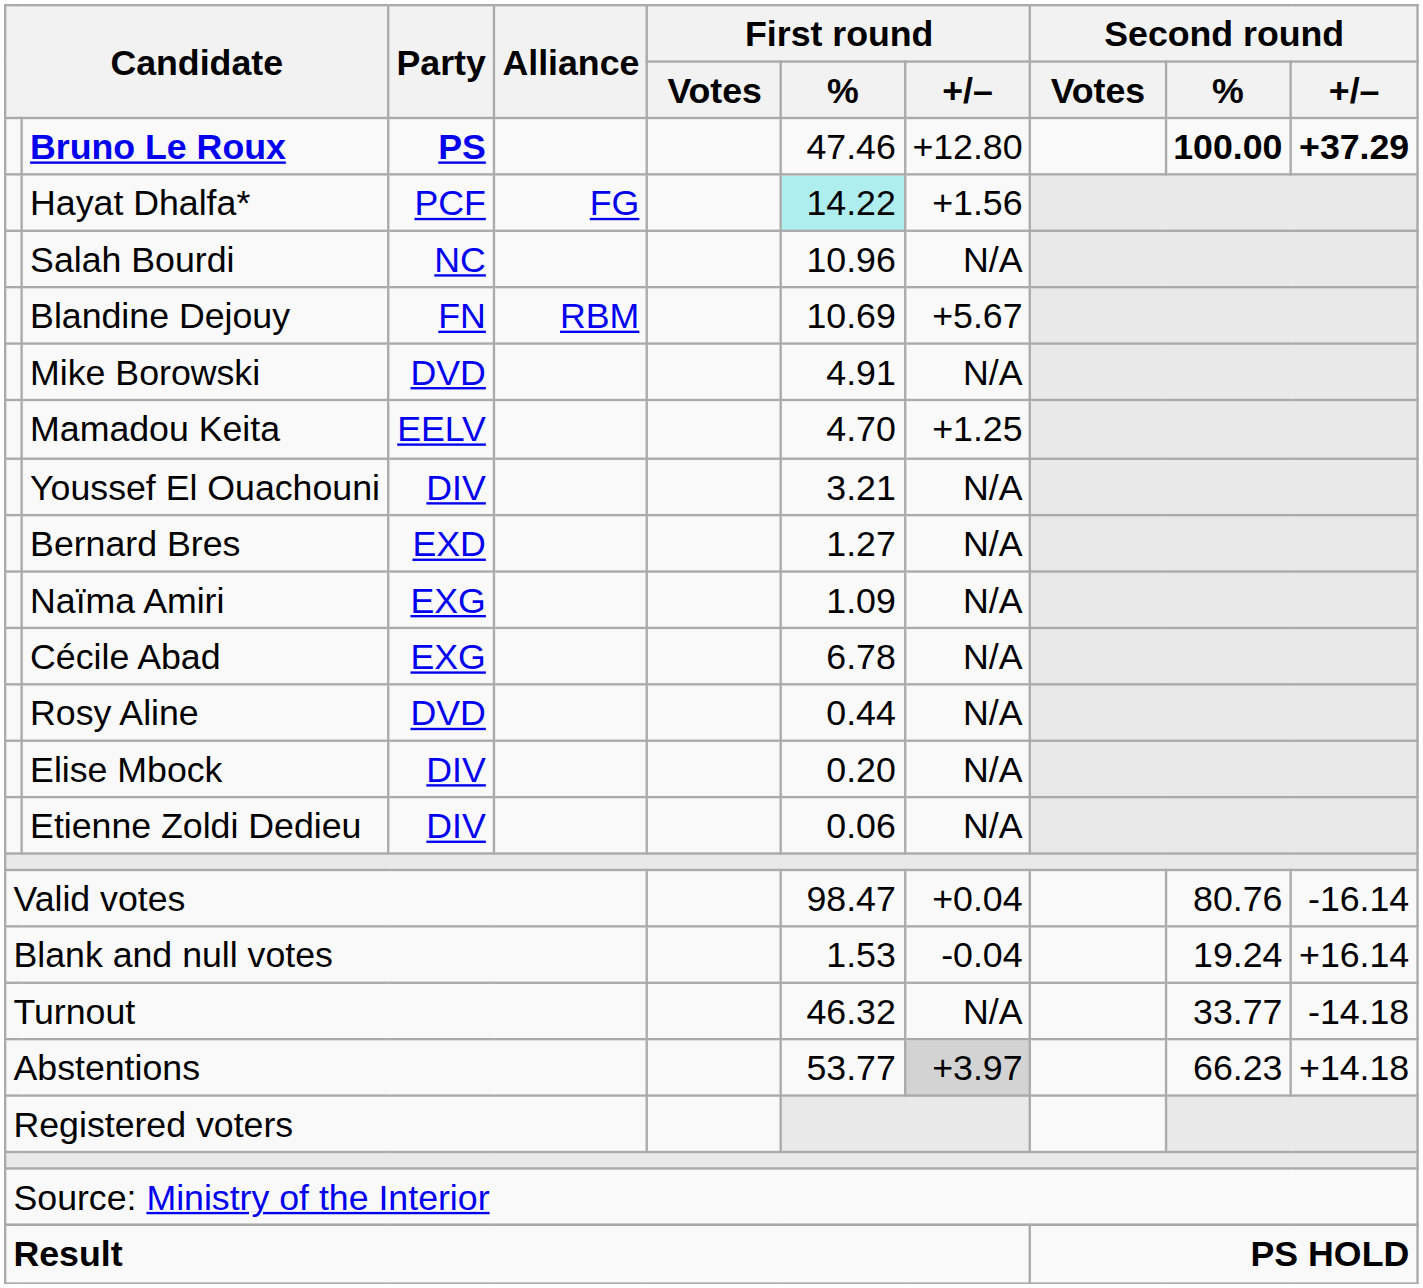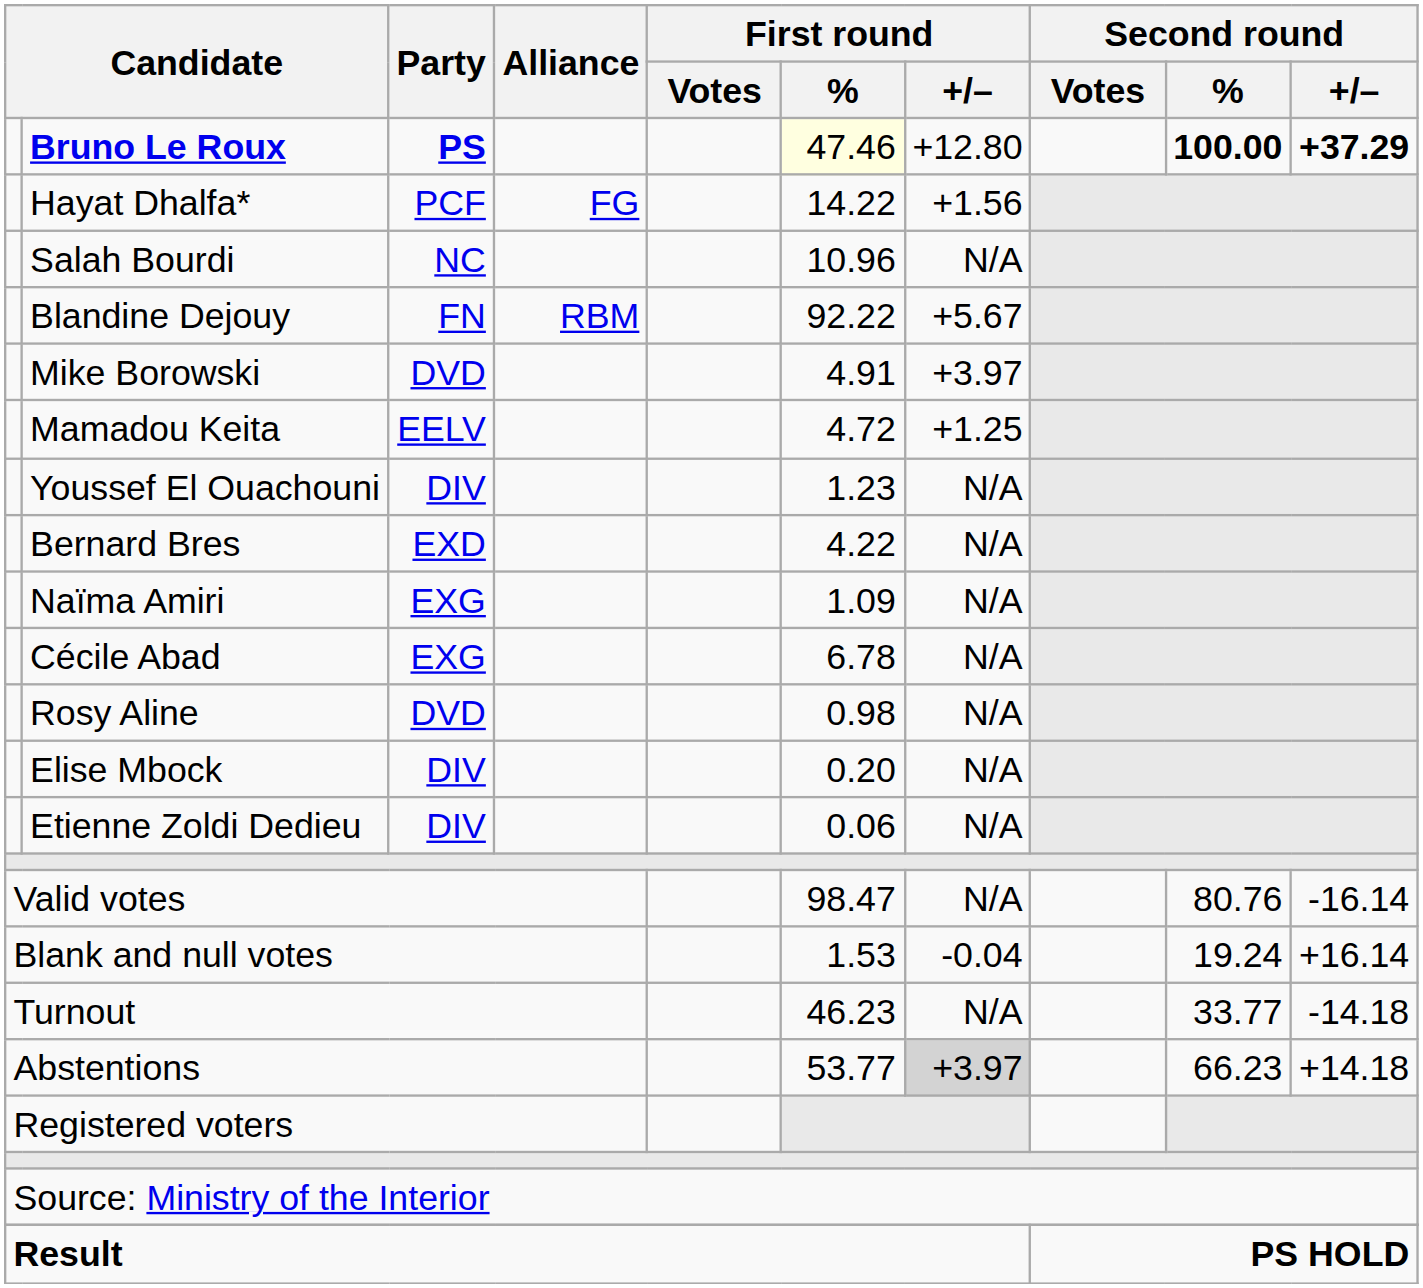Bruno Le Roux | First round / %: no background -> lightyellow background
Hayat Dhalfa* | First round / %: paleturquoise background -> no background
Blandine Dejouy | First round / %: 10.69 -> 92.22
Mike Borowski | First round / +/–: N/A -> +3.97
Mamadou Keita | First round / %: 4.70 -> 4.72
Youssef El Ouachouni | First round / %: 3.21 -> 1.23
Bernard Bres | First round / %: 1.27 -> 4.22
Rosy Aline | First round / %: 0.44 -> 0.98
Valid votes | First round / +/–: +0.04 -> N/A
Turnout | First round / %: 46.32 -> 46.23
